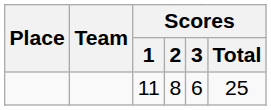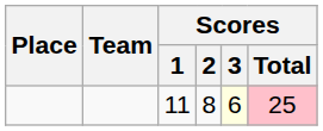row 3 | Scores / 3: no background -> lightyellow background
row 3 | Scores / Total: no background -> pink background
